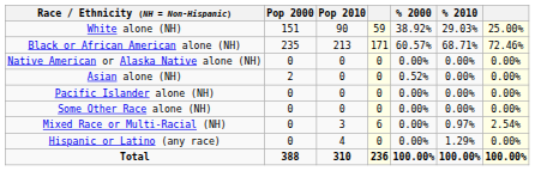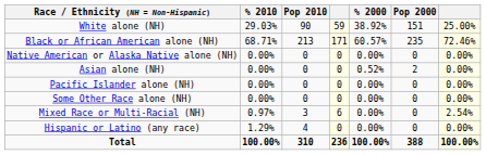columns swapped: Pop 2000 <-> % 2010
